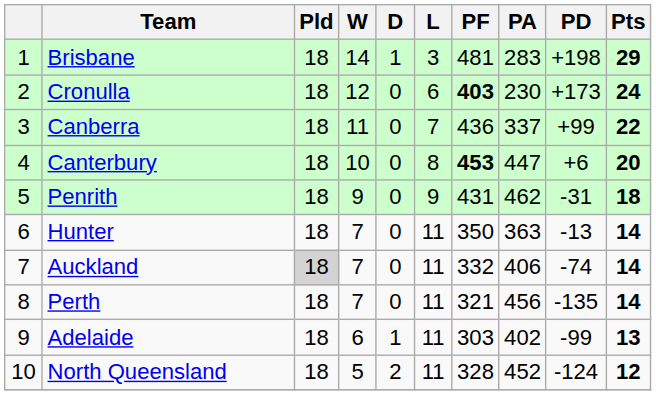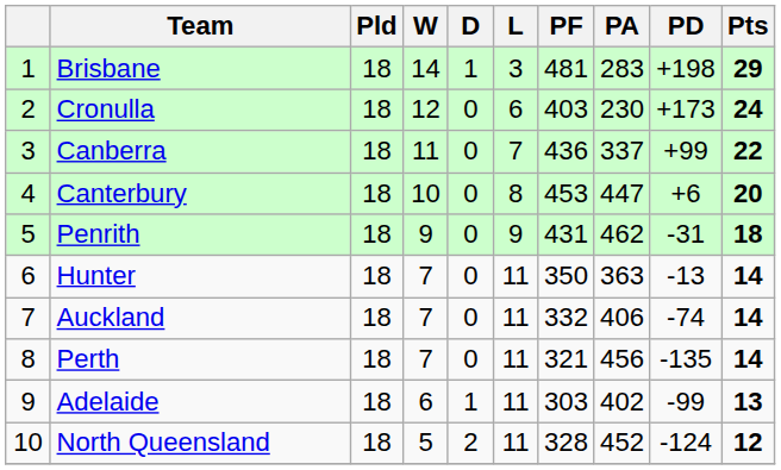Cronulla | PF: bold -> normal
Canterbury | PF: bold -> normal
Auckland | Pld: lightgrey background -> no background
